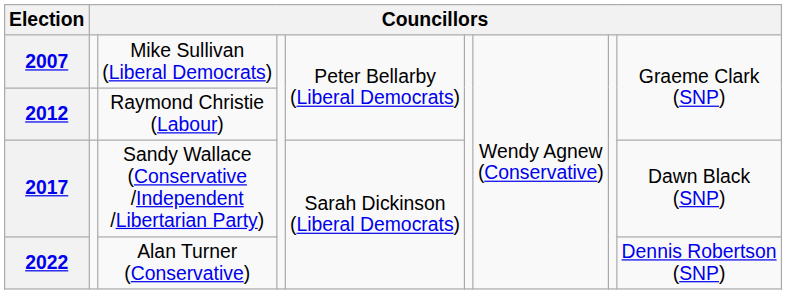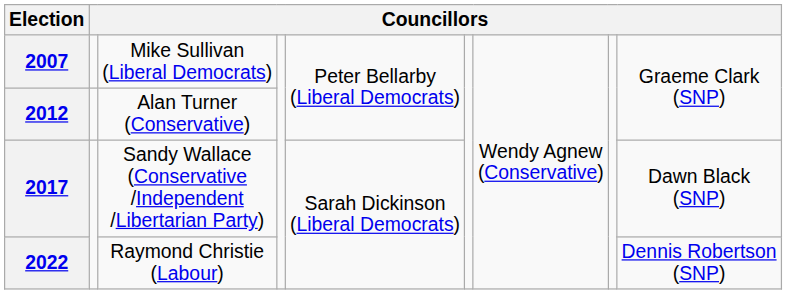2012 | column 3: Raymond Christie (Labour) -> Alan Turner (Conservative)
2022 | column 3: Alan Turner (Conservative) -> Raymond Christie (Labour)
